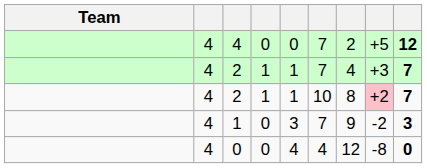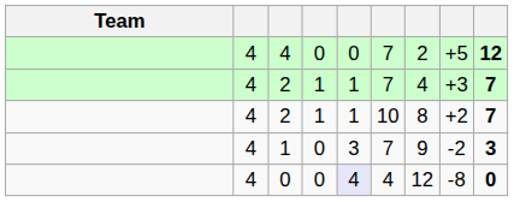row 4 | column 8: pink background -> no background
row 6 | column 5: no background -> lavender background
